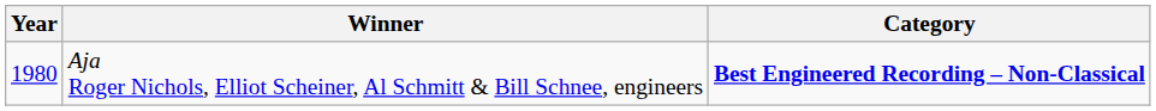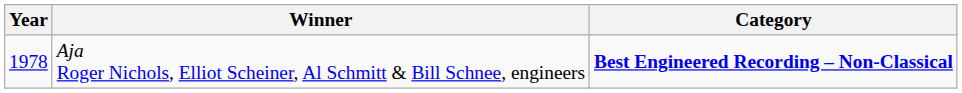row 2 | Year: 1980 -> 1978
